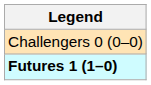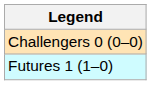row 3 | column 1: bold -> normal
